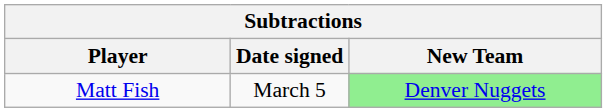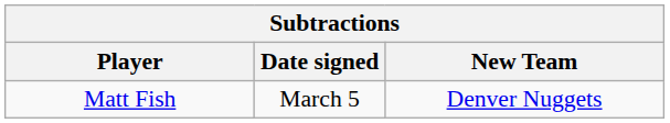Matt Fish | New Team: lightgreen background -> no background
